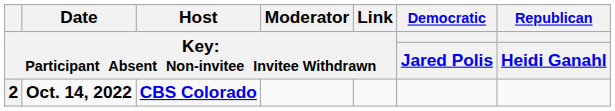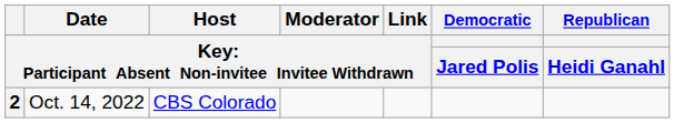2 | column 2: bold -> normal
2 | column 3: bold -> normal
